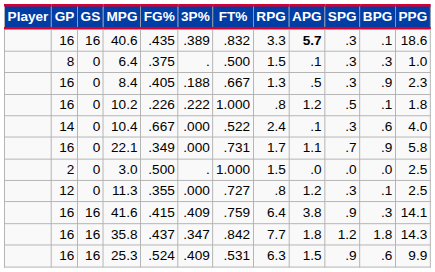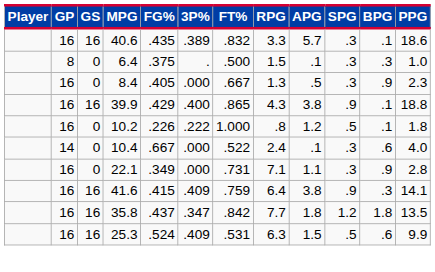40.6 | APG: bold -> normal
8.4 | 3P%: .188 -> .000
+ row: 16 | 16 | 39.9 | .429 | .400 | .865 | 4.3 | 3.8 | .9 | .1 | 18.8
22.1 | RPG: 1.7 -> 7.1
22.1 | SPG: .7 -> .3
22.1 | PPG: 5.8 -> 2.8
- row: 2 | 0 | 3.0 | .500 | . | 1.000 | 1.5 | .0 | .0 | .0 | 2.5
- row: 12 | 0 | 11.3 | .355 | .000 | .727 | .8 | 1.2 | .3 | .1 | 2.5
35.8 | PPG: 14.3 -> 13.5
25.3 | SPG: .9 -> .5
